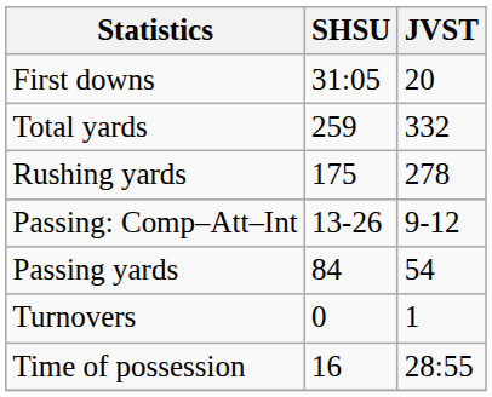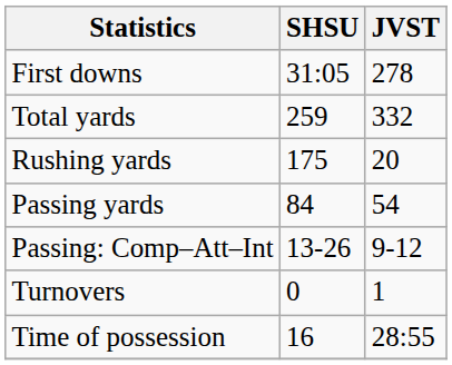First downs | JVST: 20 -> 278
Rushing yards | JVST: 278 -> 20
rows swapped: Passing yards <-> Passing: Comp–Att–Int
